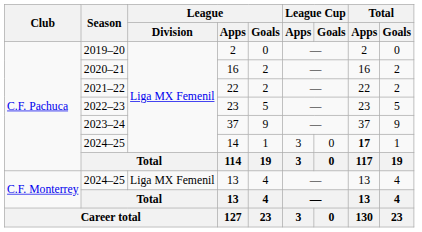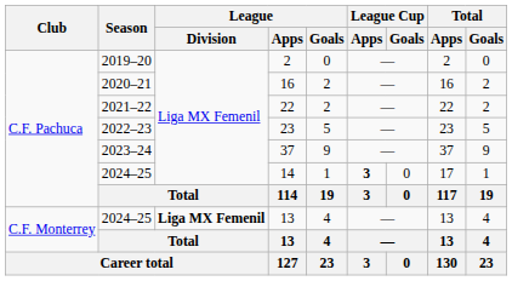14 | League Cup / Apps: normal -> bold
14 | Total / Apps: bold -> normal
2024–25 / 13 | League / Division: normal -> bold
